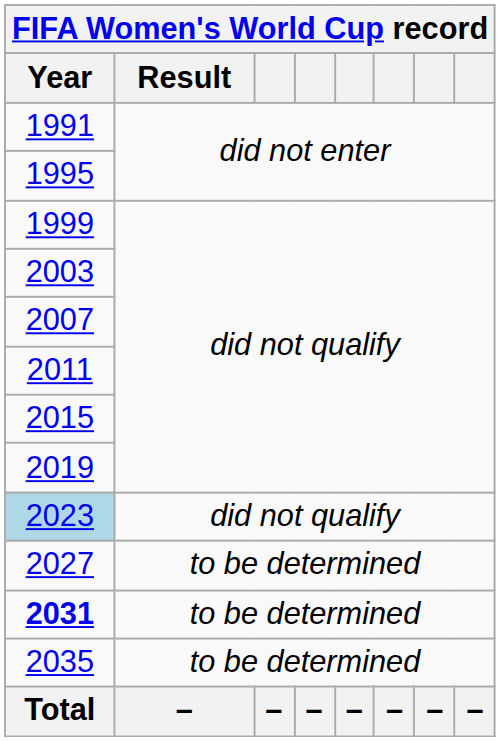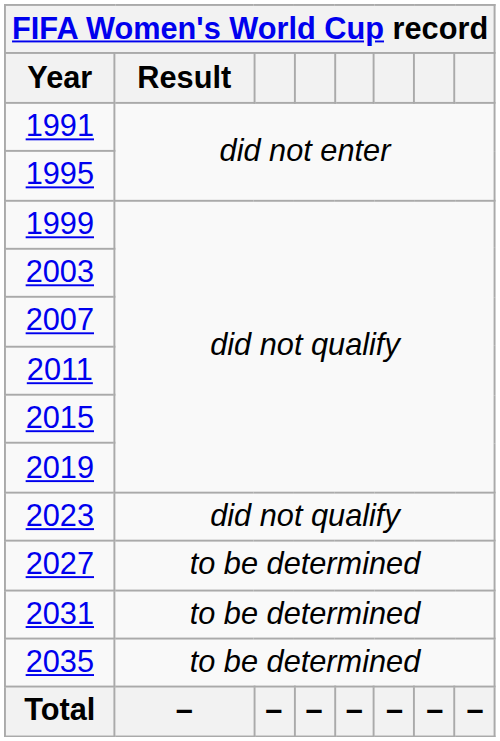2023 | Year: lightblue background -> no background
2031 | Year: bold -> normal
